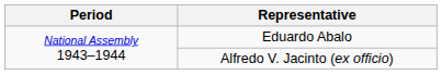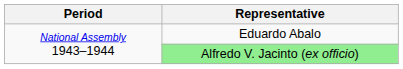Alfredo V. Jacinto (ex officio) | Representative: no background -> lightgreen background
